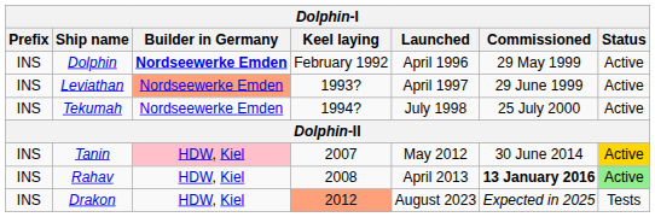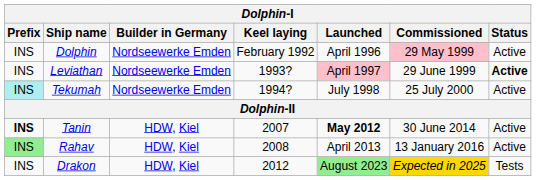Dolphin | Builder in Germany: bold -> normal
Dolphin | Commissioned: no background -> pink background
Leviathan | Builder in Germany: lightsalmon background -> no background
Leviathan | Launched: no background -> pink background
Leviathan | Status: normal -> bold
Tekumah | Prefix: no background -> paleturquoise background
Tanin | Prefix: normal -> bold
Tanin | Builder in Germany: pink background -> no background
Tanin | Launched: normal -> bold
Tanin | Status: gold background -> no background
Rahav | Prefix: no background -> lightgreen background
Rahav | Commissioned: bold -> normal
Rahav | Status: lightgreen background -> no background
Drakon | Keel laying: lightsalmon background -> no background
Drakon | Launched: no background -> lightgreen background
Drakon | Commissioned: no background -> gold background
